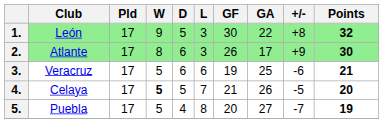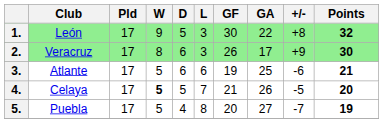2. | Club: Atlante -> Veracruz
3. | Club: Veracruz -> Atlante
